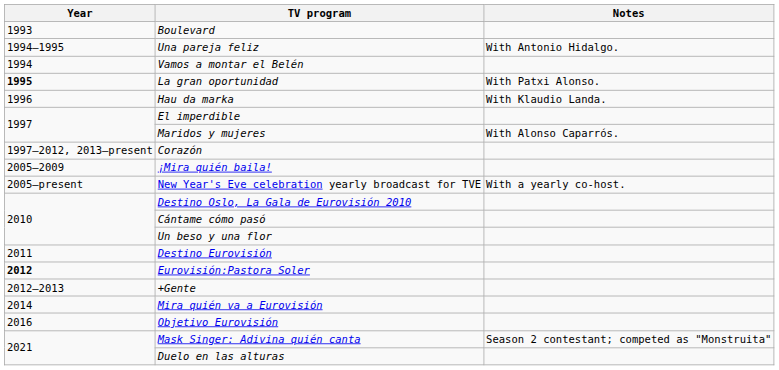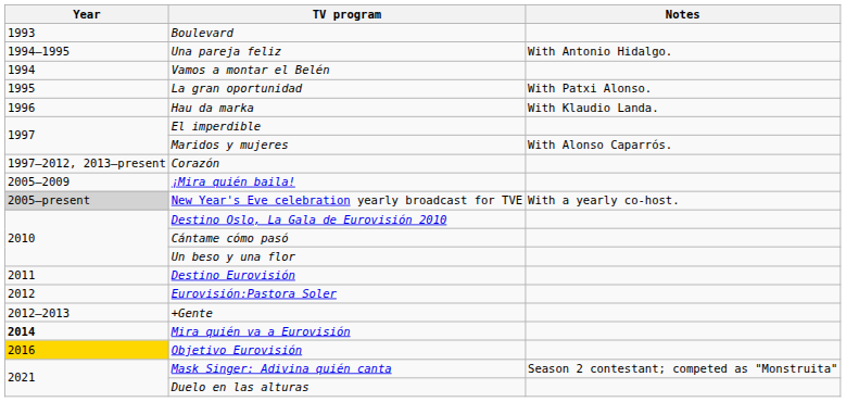La gran oportunidad | Year: bold -> normal
New Year's Eve celebration yearly broadcast for TVE | Year: no background -> lightgrey background
Eurovisión:Pastora Soler | Year: bold -> normal
Mira quién va a Eurovisión | Year: normal -> bold
Objetivo Eurovisión | Year: no background -> gold background
